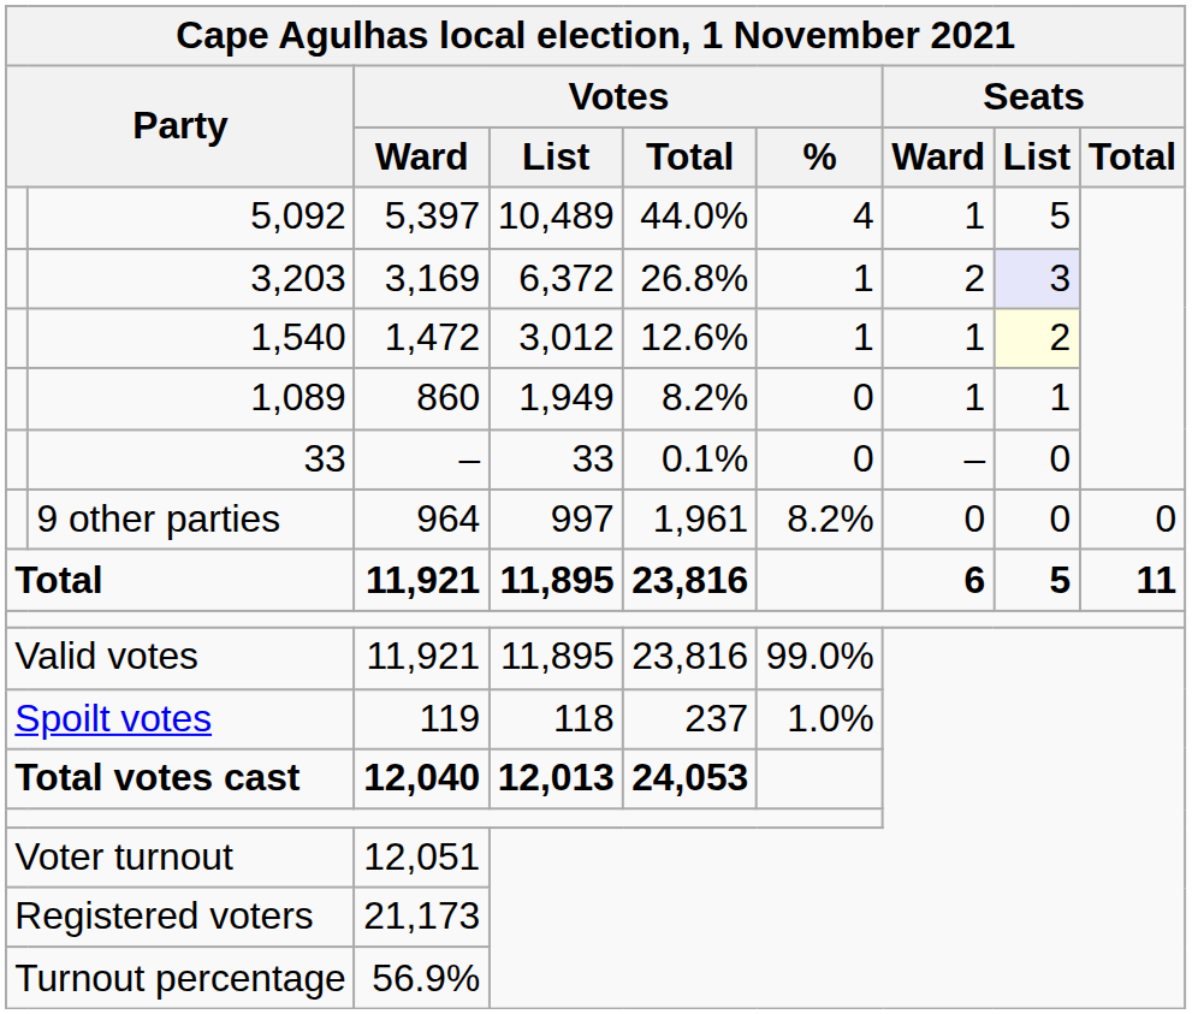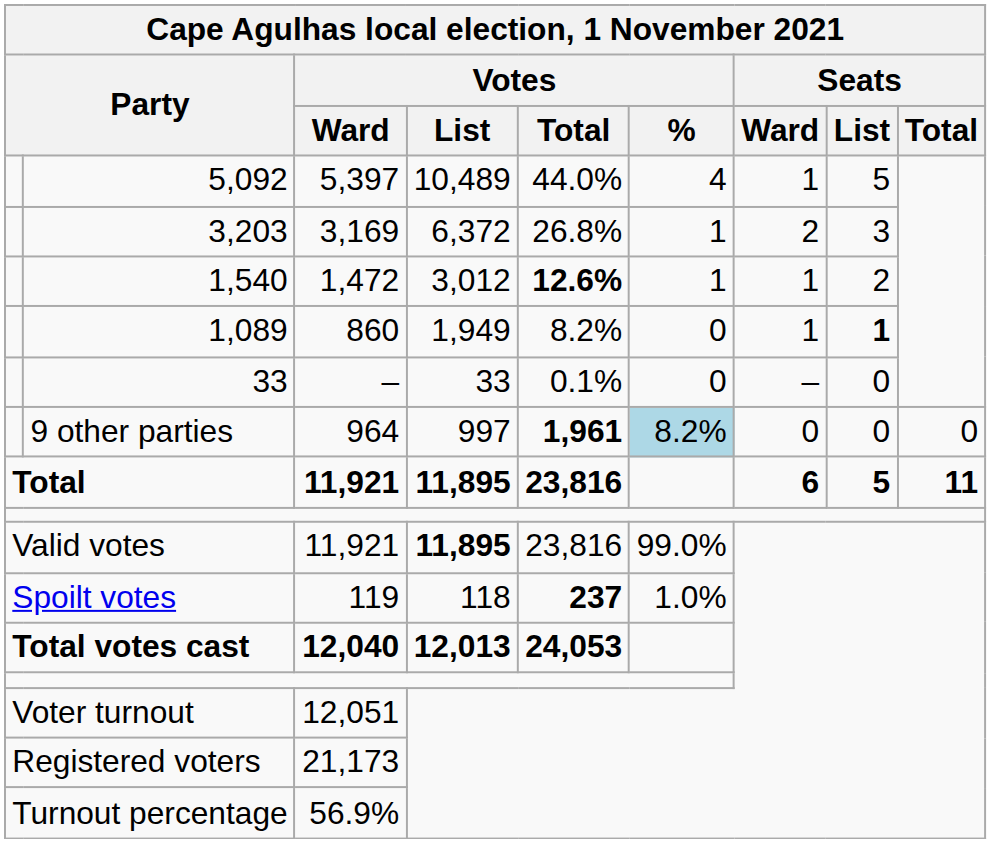3,203 | Seats / List: lavender background -> no background
1,540 | Votes / Total: normal -> bold
1,540 | Seats / List: lightyellow background -> no background
1,089 | Seats / List: normal -> bold
9 other parties | Votes / Total: normal -> bold
9 other parties | Votes / %: no background -> lightblue background
Valid votes | Votes / List: normal -> bold
Spoilt votes | Votes / Total: normal -> bold
